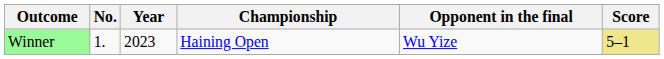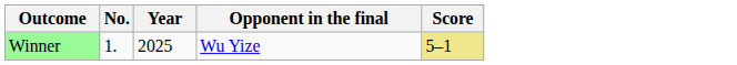- column: Championship | Haining Open
Winner | Year: 2023 -> 2025
